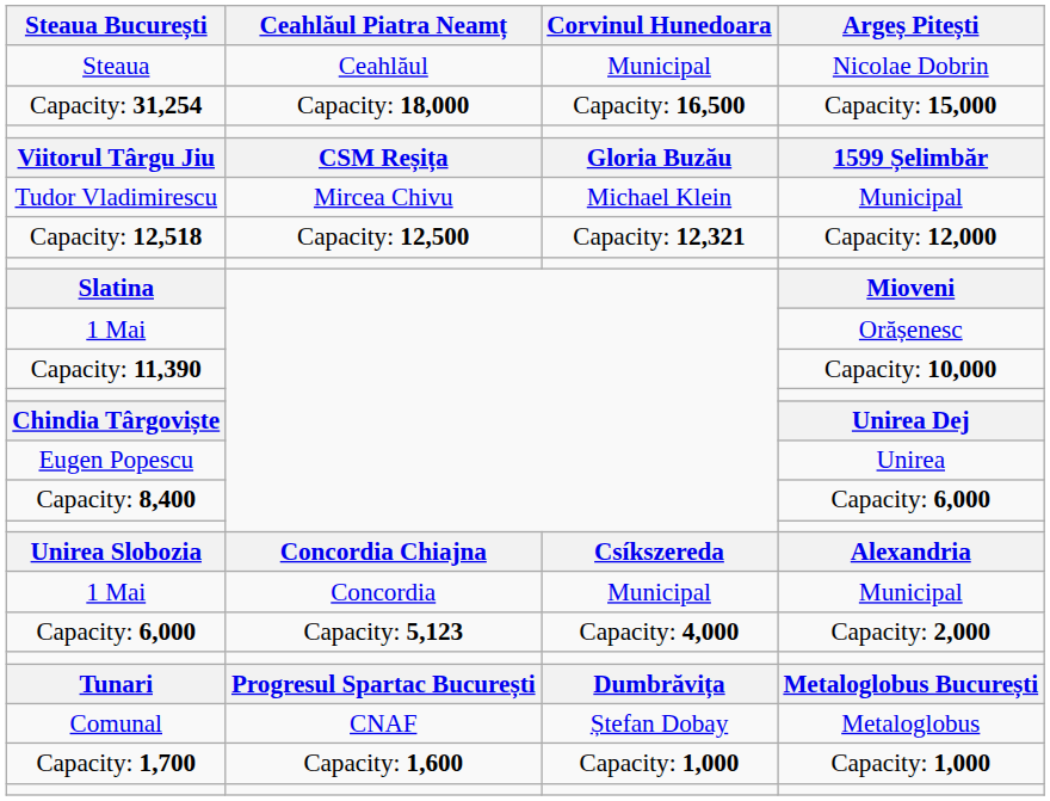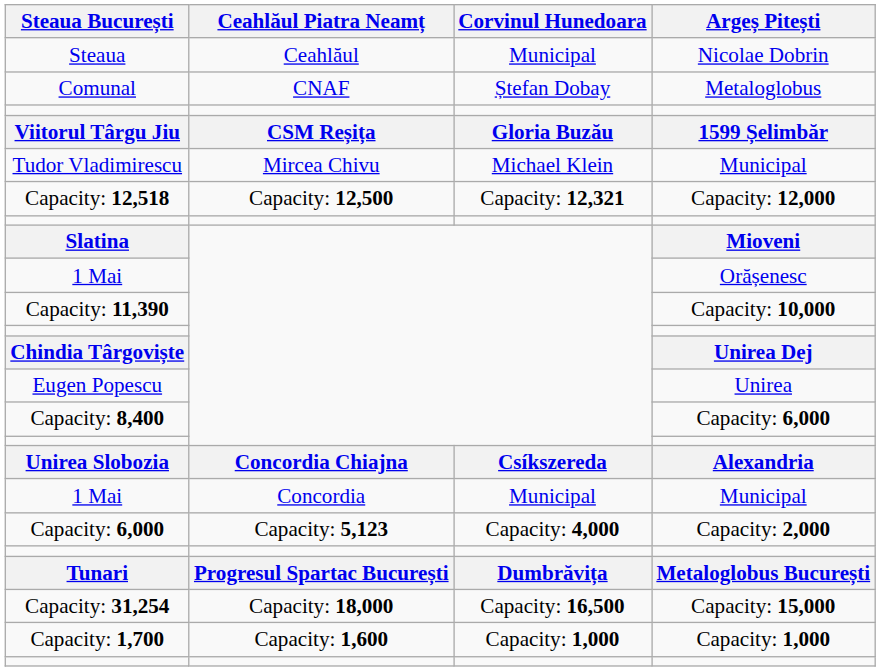rows swapped: Capacity: 31,254 <-> Comunal
